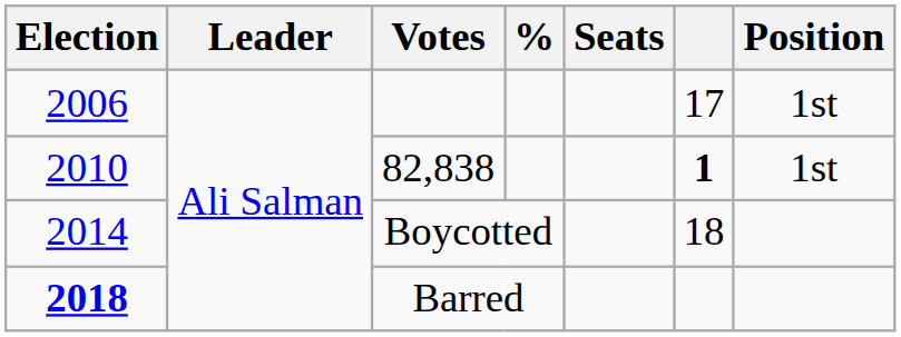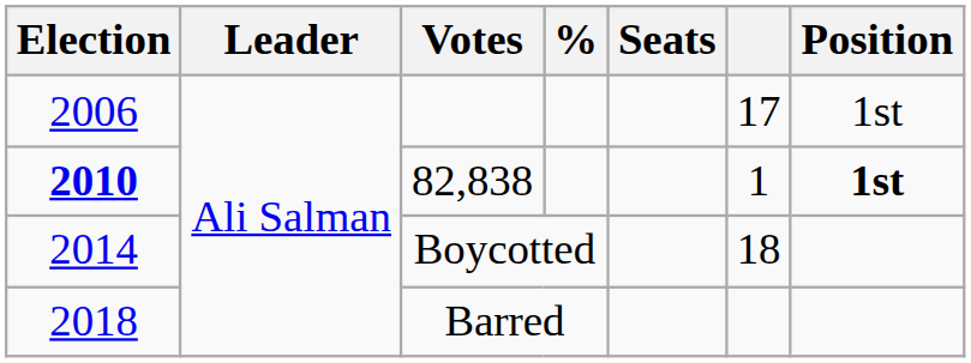82,838 | Election: normal -> bold
82,838 | column 6: bold -> normal
82,838 | Position: normal -> bold
Barred | Election: bold -> normal
